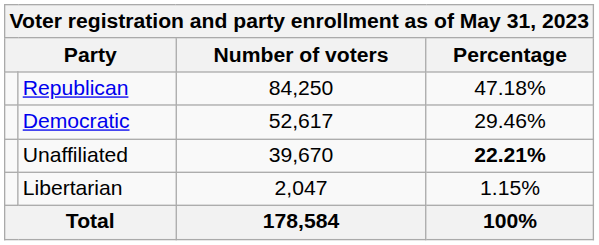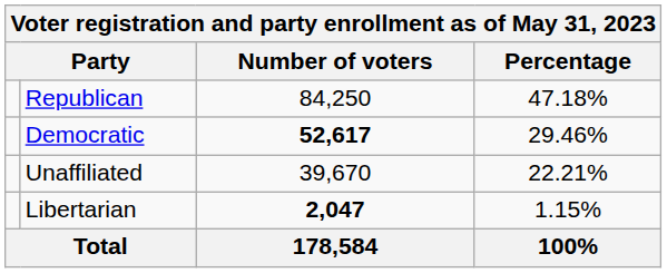Democratic | Number of voters: normal -> bold
Unaffiliated | Percentage: bold -> normal
Libertarian | Number of voters: normal -> bold
